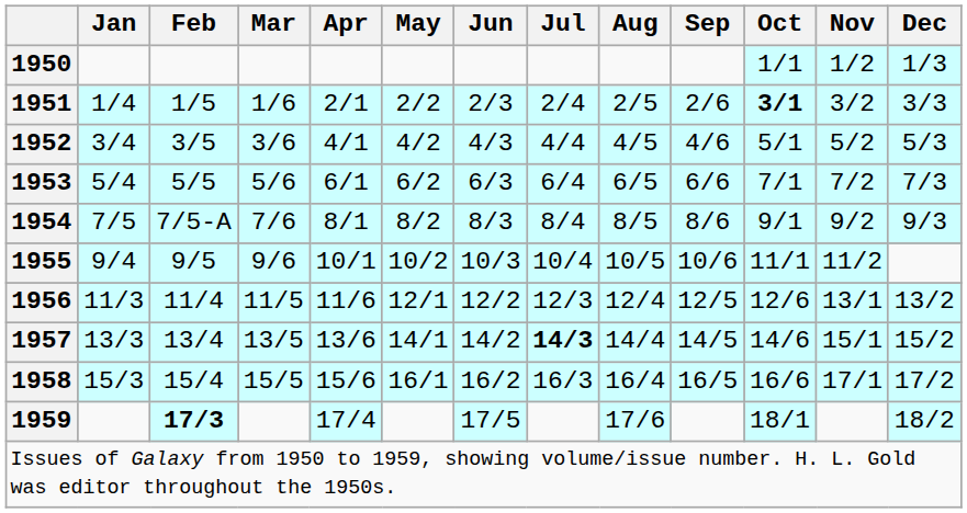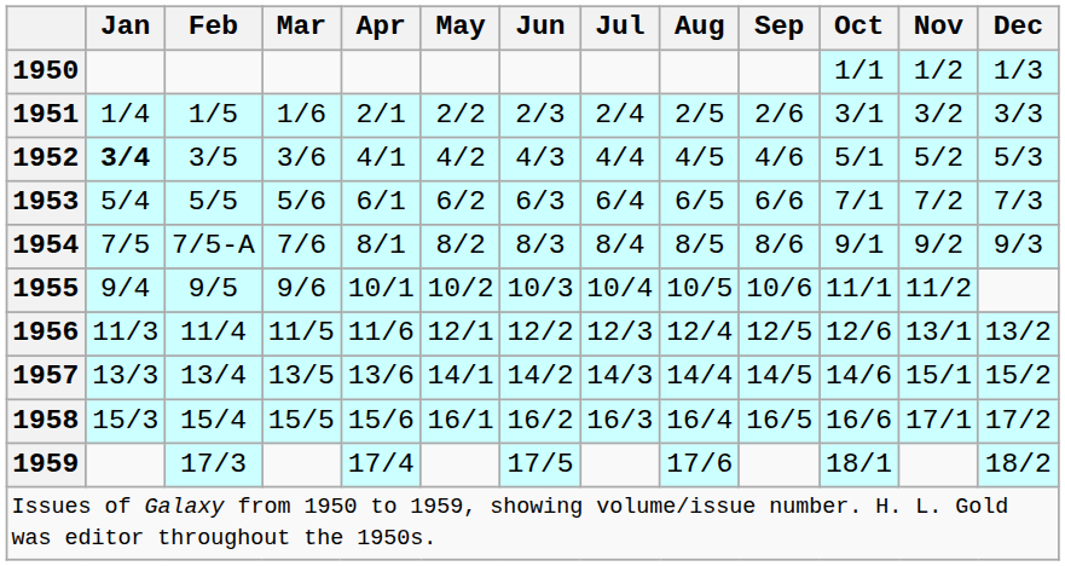1951 | Oct: bold -> normal
1952 | Jan: normal -> bold
1957 | Jul: bold -> normal
1959 | Feb: bold -> normal
